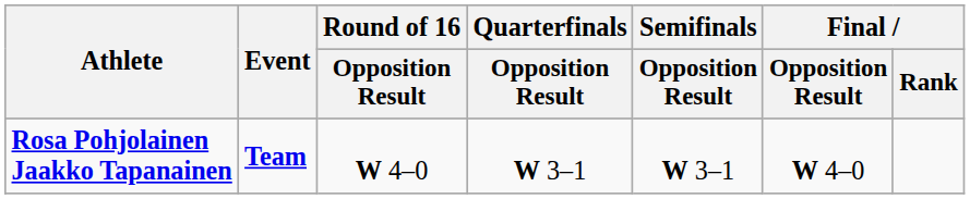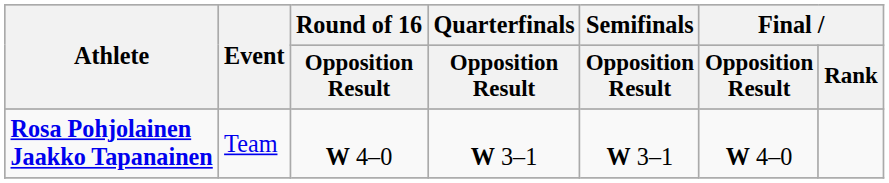Rosa Pohjolainen Jaakko Tapanainen | Event: bold -> normal
